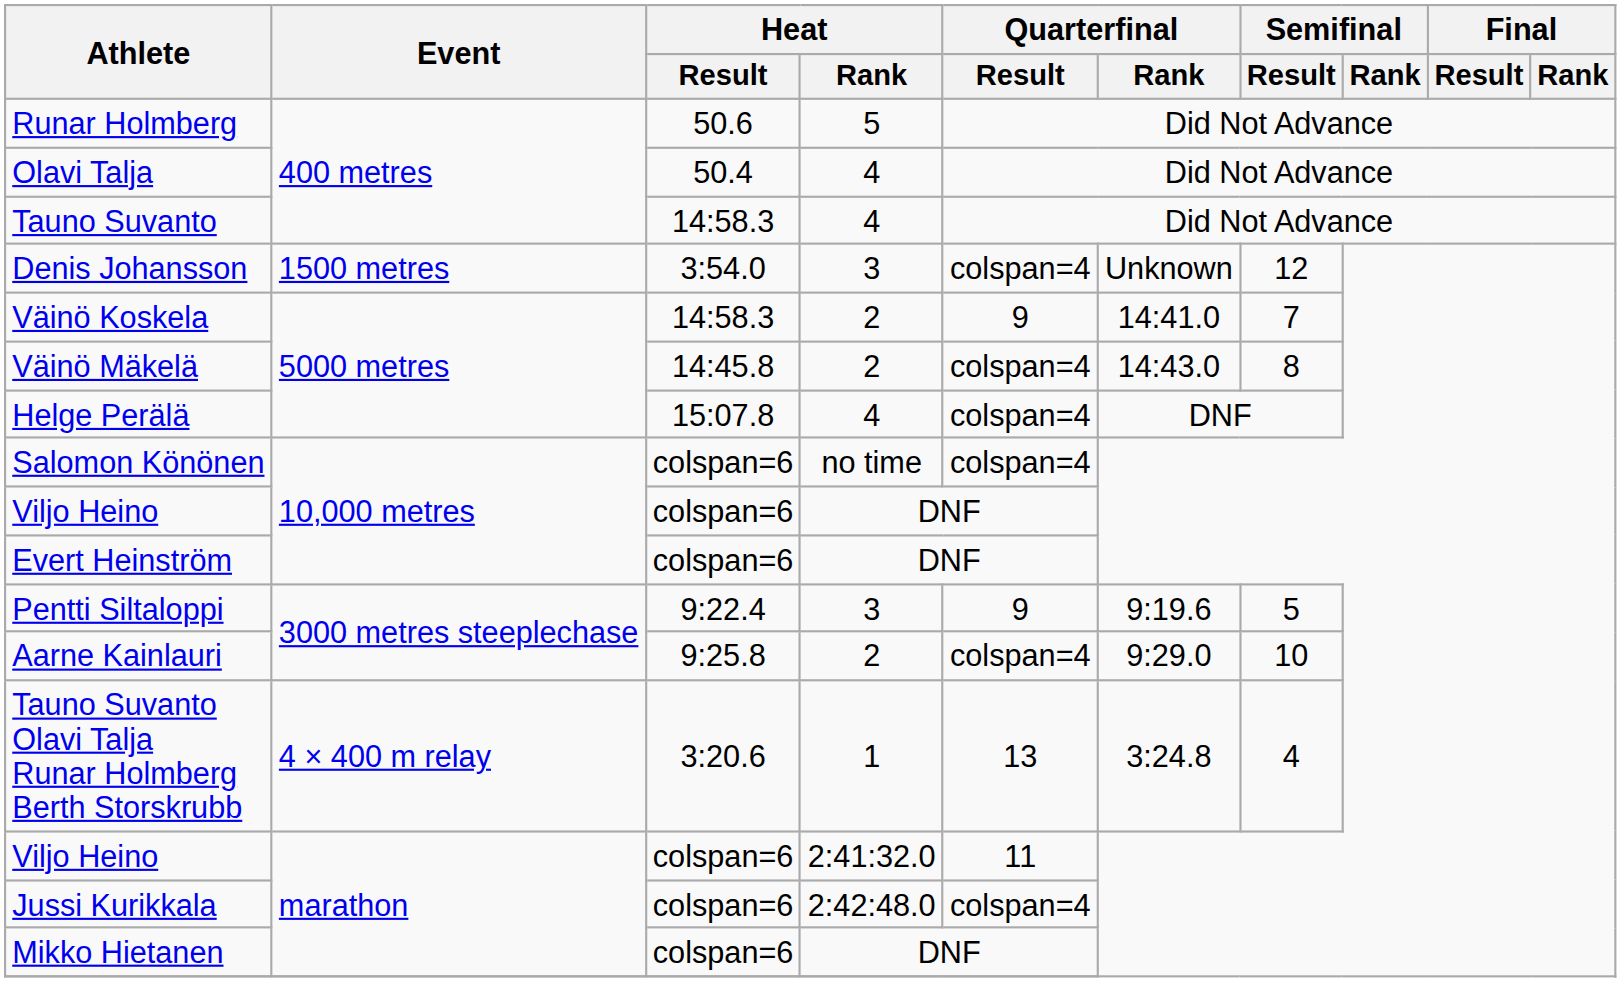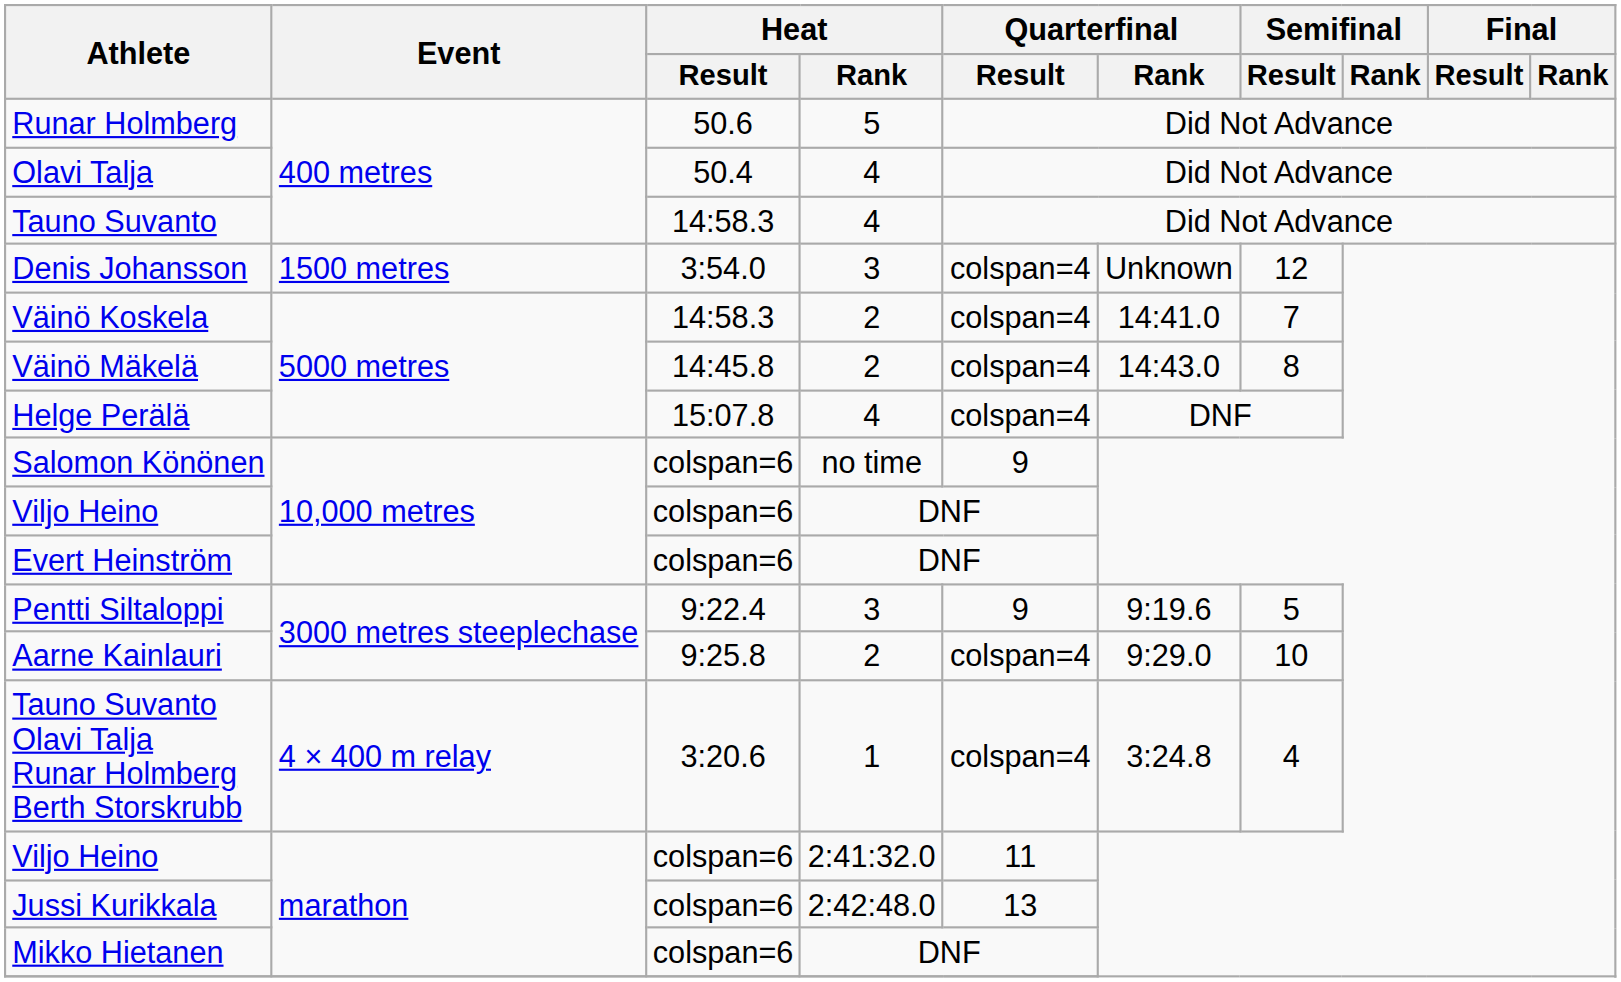Väinö Koskela | Quarterfinal / Result: 9 -> colspan=4
Salomon Könönen | Quarterfinal / Result: colspan=4 -> 9
Tauno Suvanto Olavi Talja Runar Holmberg Berth Storskrubb | Quarterfinal / Result: 13 -> colspan=4
Jussi Kurikkala | Quarterfinal / Result: colspan=4 -> 13
